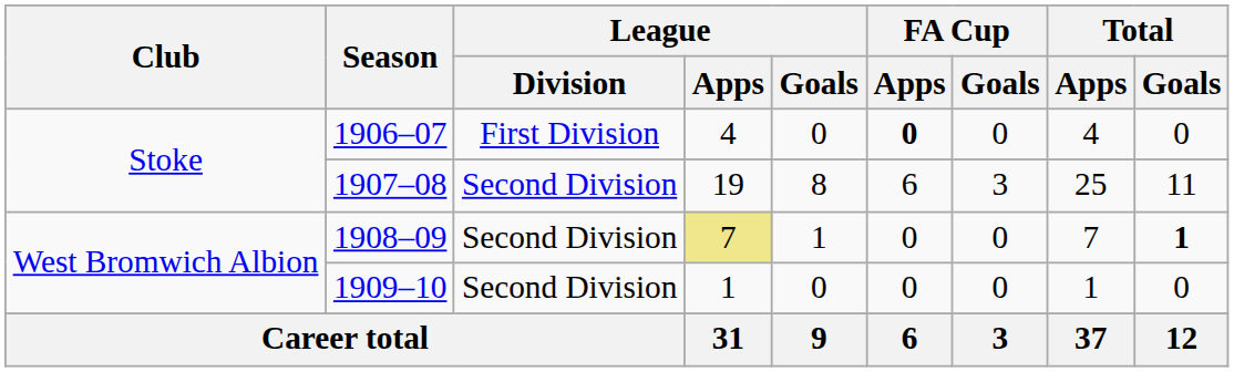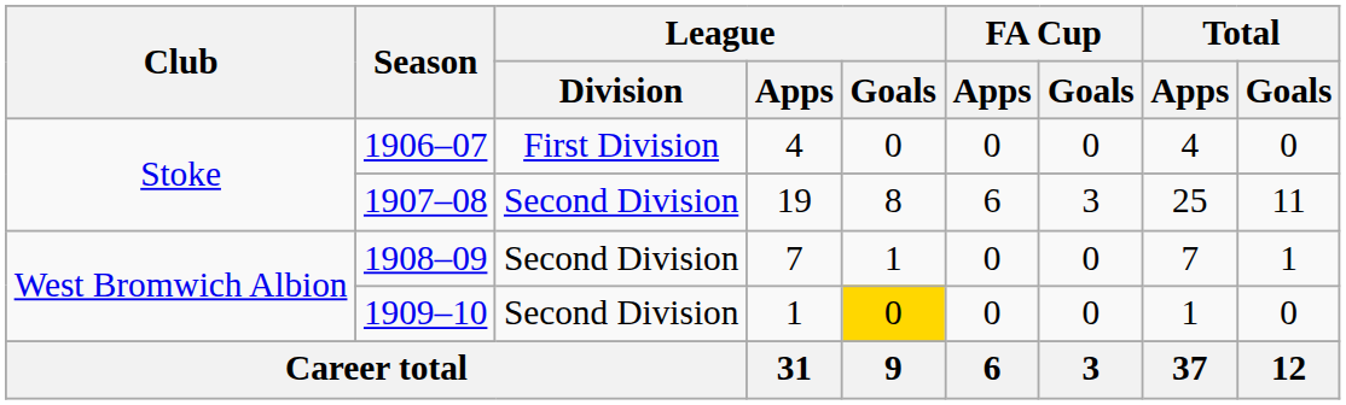1906–07 | FA Cup / Apps: bold -> normal
1908–09 | League / Apps: khaki background -> no background
1908–09 | Total / Goals: bold -> normal
1909–10 | League / Goals: no background -> gold background
